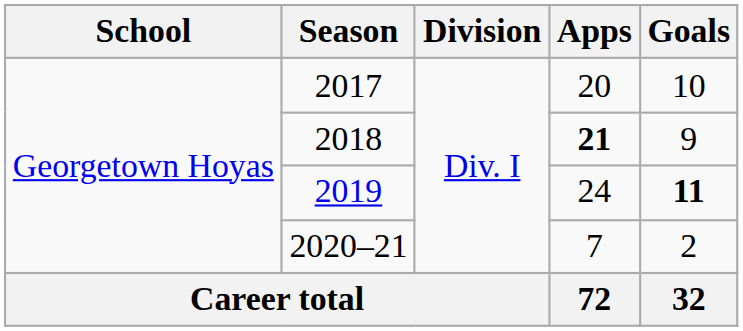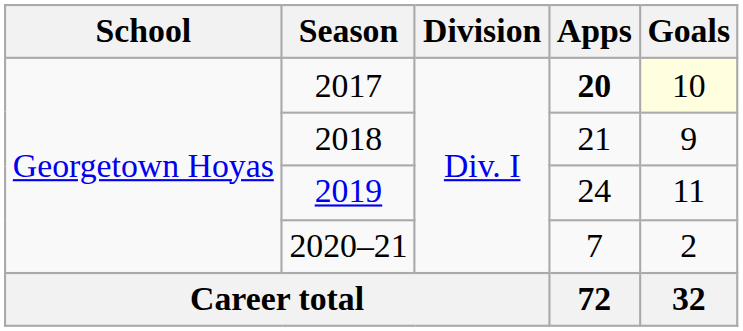2017 | Apps: normal -> bold
2017 | Goals: no background -> lightyellow background
2018 | Apps: bold -> normal
2019 | Goals: bold -> normal
